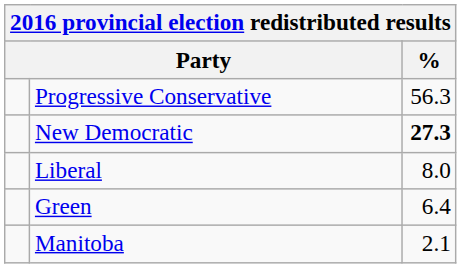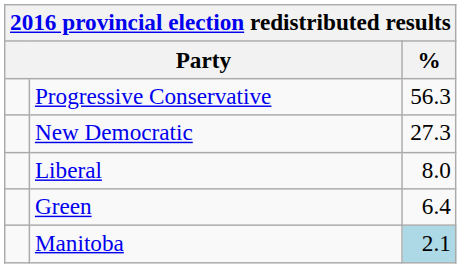New Democratic | %: bold -> normal
Manitoba | %: no background -> lightblue background
